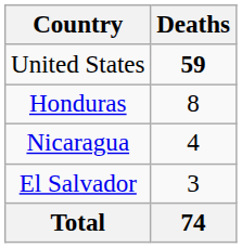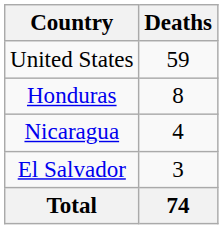United States | Deaths: bold -> normal
